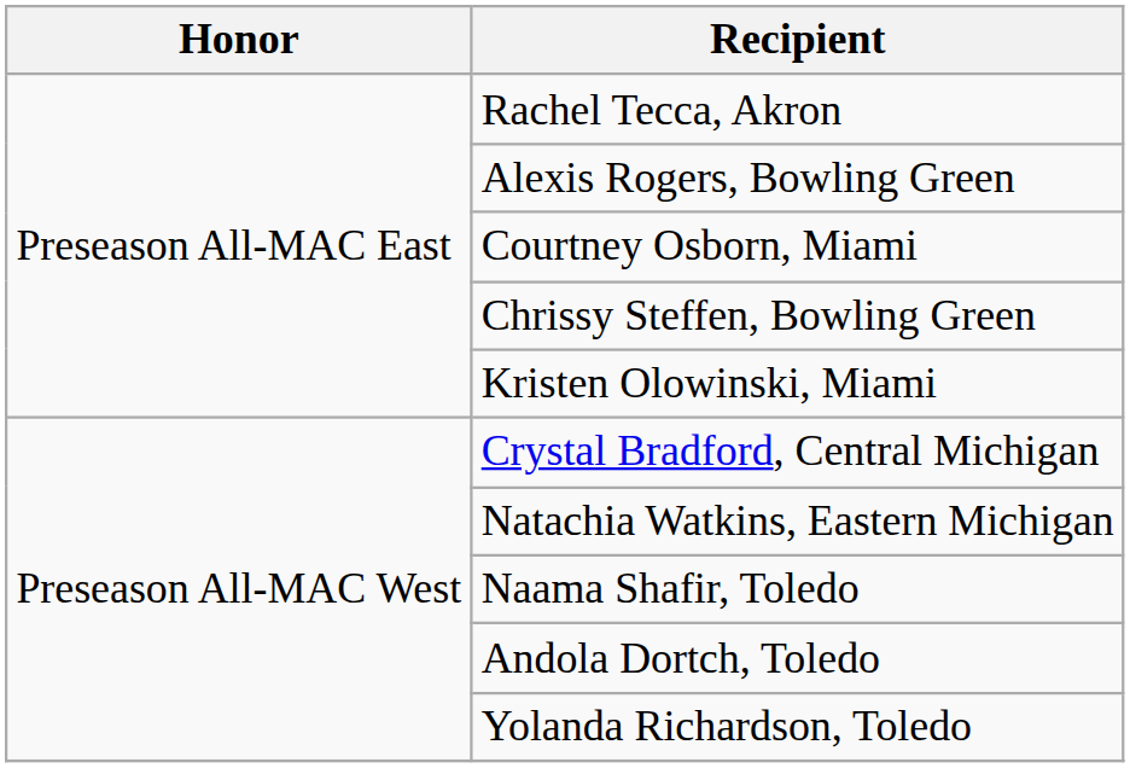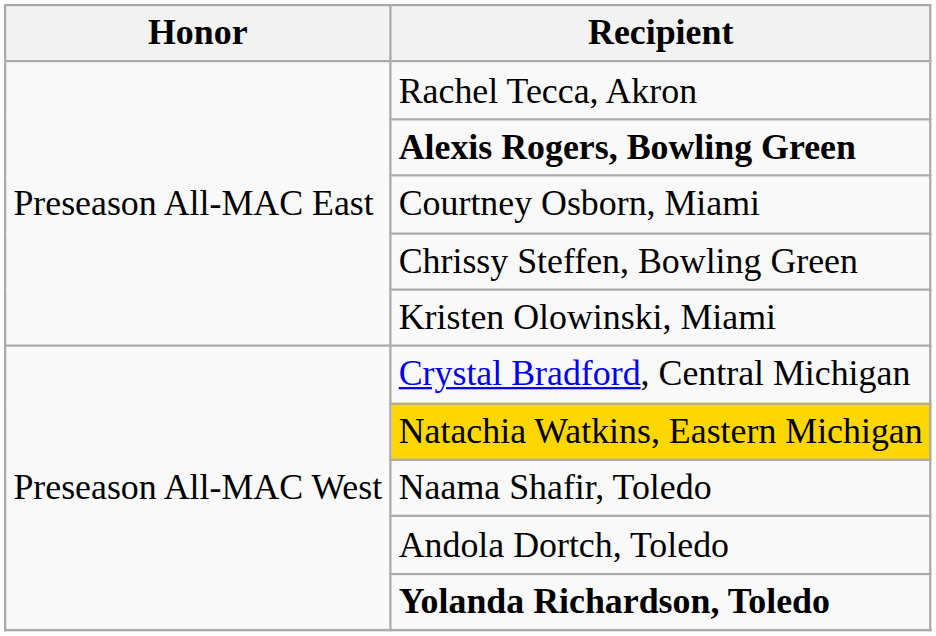row 3 | Recipient: normal -> bold
row 8 | Recipient: no background -> gold background
row 11 | Recipient: normal -> bold
